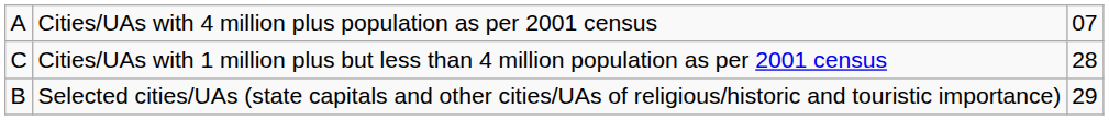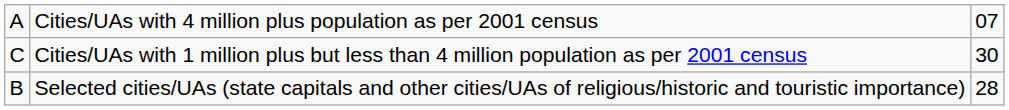row 2 | column 3: 28 -> 30
row 3 | column 3: 29 -> 28
